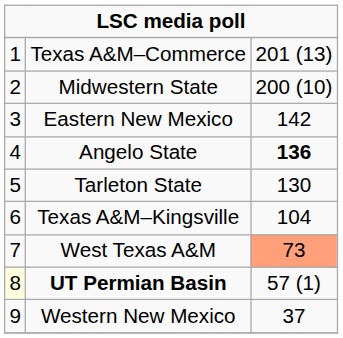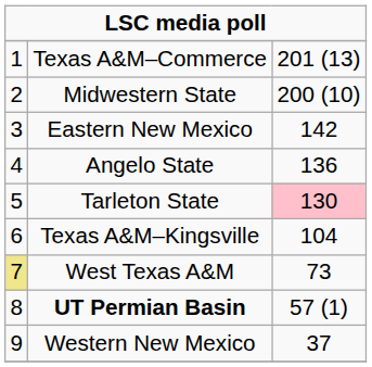Angelo State | column 3: bold -> normal
Tarleton State | column 3: no background -> pink background
West Texas A&M | column 1: no background -> khaki background
West Texas A&M | column 3: lightsalmon background -> no background
UT Permian Basin | column 1: lightyellow background -> no background
